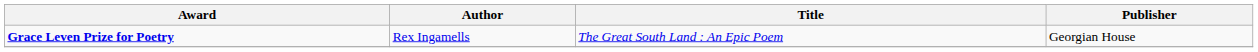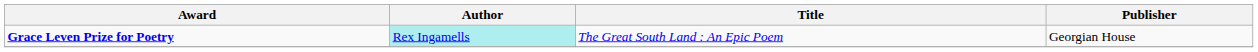Grace Leven Prize for Poetry | Author: no background -> paleturquoise background
